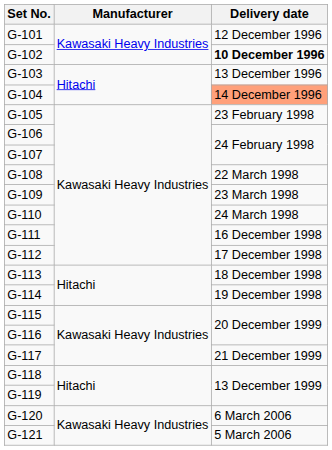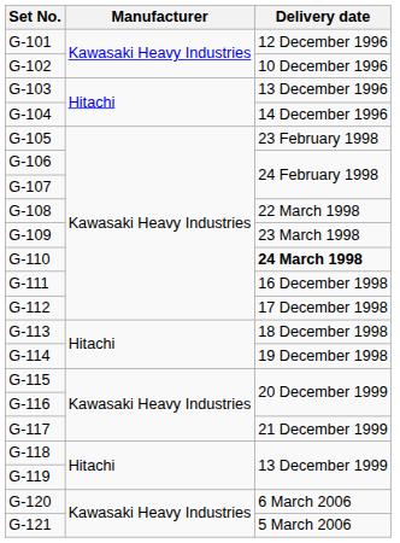G-102 | Delivery date: bold -> normal
G-104 | Delivery date: lightsalmon background -> no background
G-110 | Delivery date: normal -> bold
